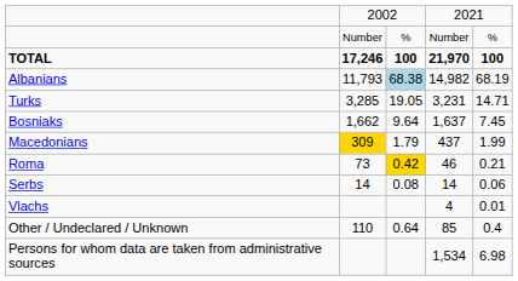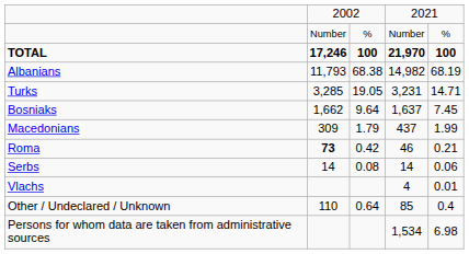Albanians | column 3: lightblue background -> no background
Macedonians | column 2: gold background -> no background
Roma | column 2: normal -> bold
Roma | column 3: gold background -> no background
